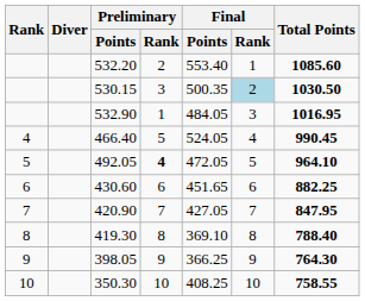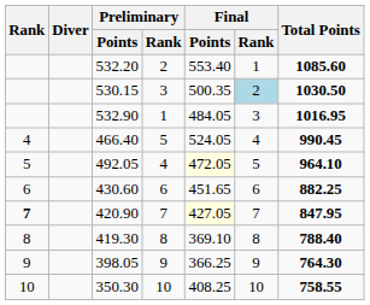492.05 | Preliminary / Rank: bold -> normal
492.05 | Final / Points: no background -> lightyellow background
420.90 | Rank: normal -> bold
420.90 | Final / Points: no background -> lightyellow background
